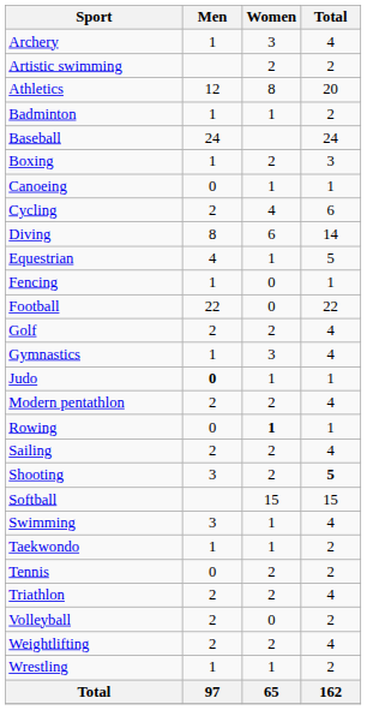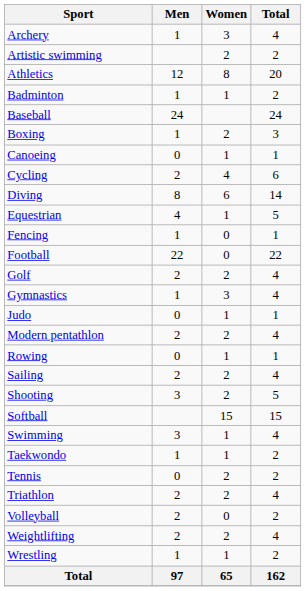Judo | Men: bold -> normal
Rowing | Women: bold -> normal
Shooting | Total: bold -> normal
